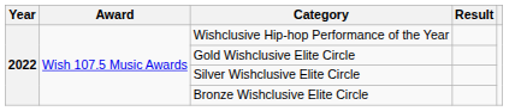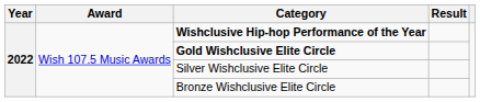Wishclusive Hip-hop Performance of the Year | Category: normal -> bold
Gold Wishclusive Elite Circle | Category: normal -> bold
